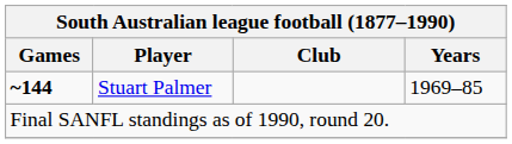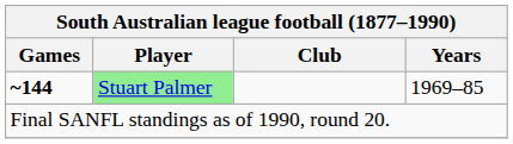~144 | Player: no background -> lightgreen background
